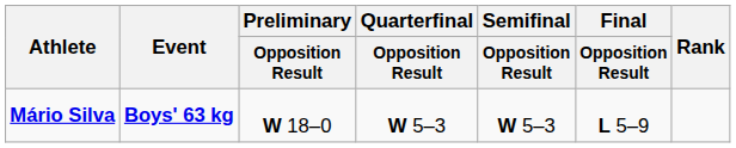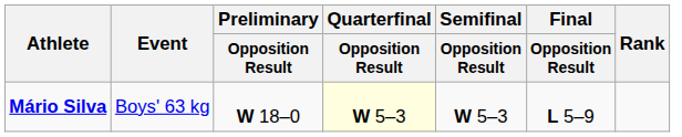Mário Silva | Event: bold -> normal
Mário Silva | Quarterfinal / Opposition Result: no background -> lightyellow background
